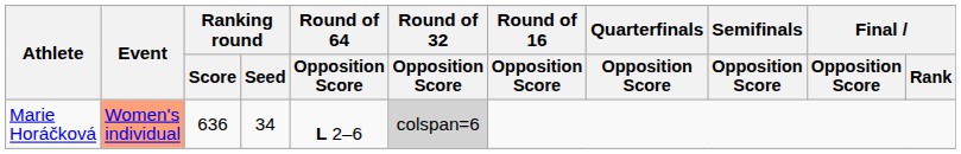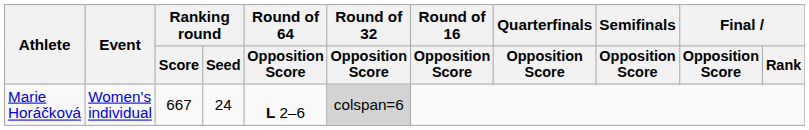Marie Horáčková | Event: lightsalmon background -> no background
Marie Horáčková | Ranking round / Score: 636 -> 667
Marie Horáčková | Ranking round / Seed: 34 -> 24
